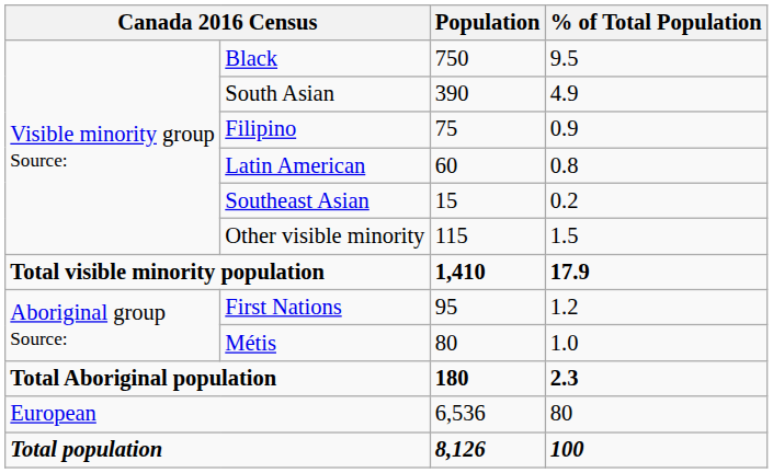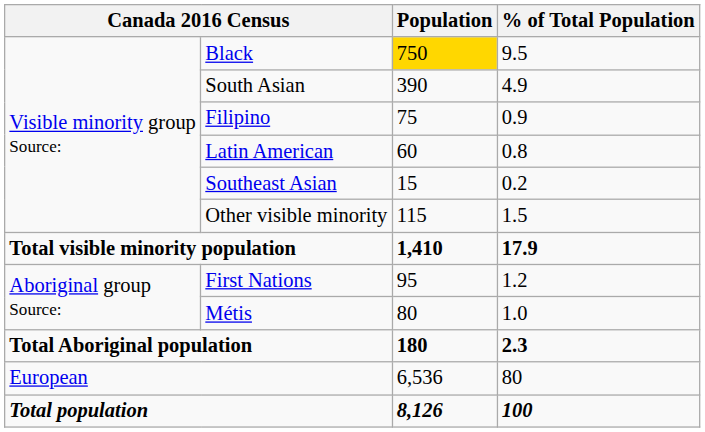Black | Population: no background -> gold background
